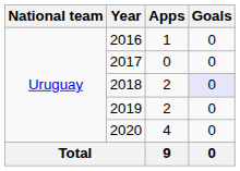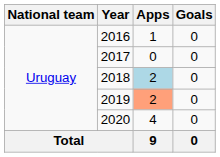2018 | Apps: no background -> lightblue background
2018 | Goals: lavender background -> no background
2019 | Apps: no background -> lightsalmon background
